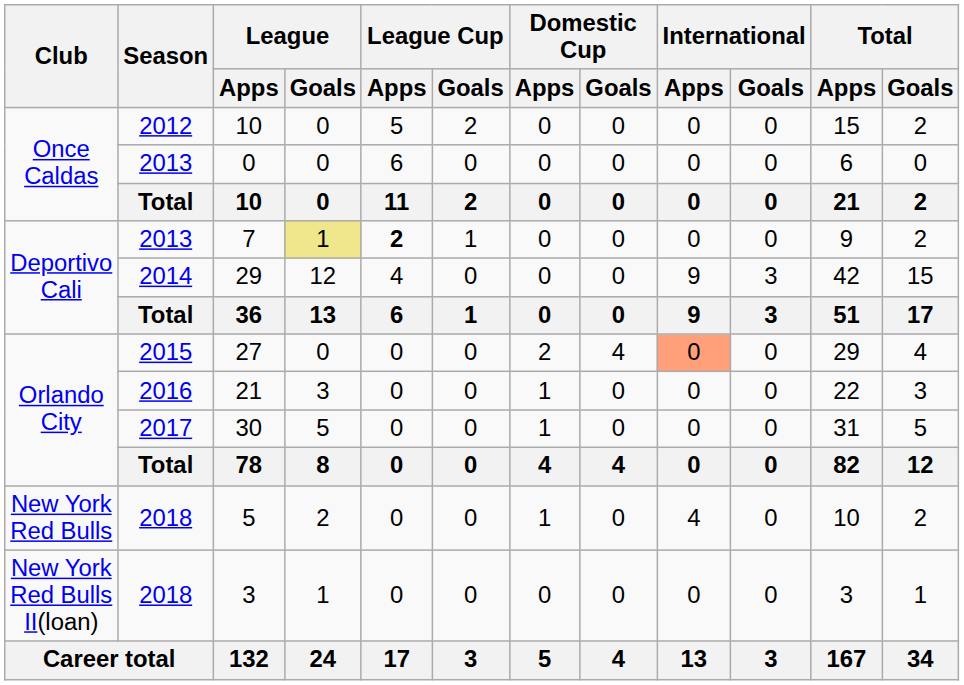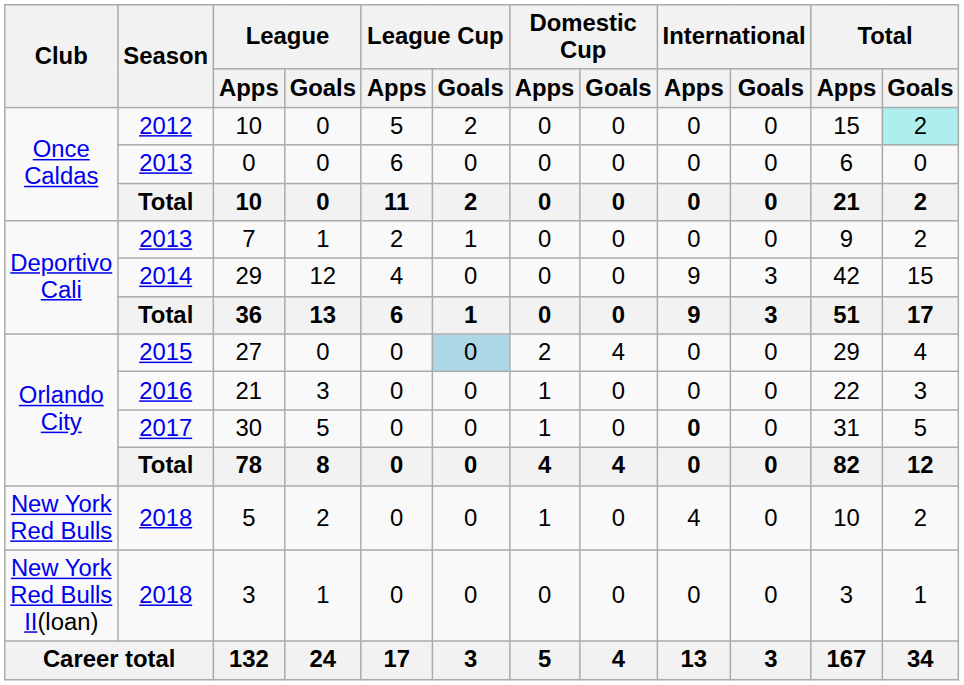2012 / 10 | Total / Goals: no background -> paleturquoise background
7 | League / Goals: khaki background -> no background
7 | League Cup / Apps: bold -> normal
27 | League Cup / Goals: no background -> lightblue background
27 | International / Apps: lightsalmon background -> no background
30 | International / Apps: normal -> bold
